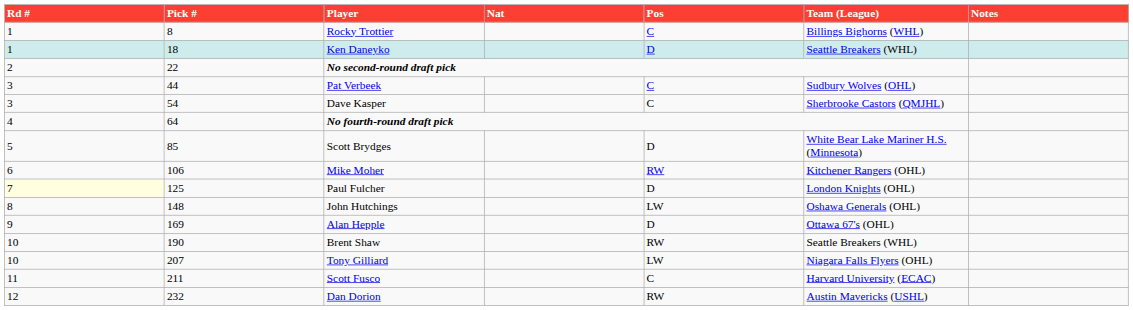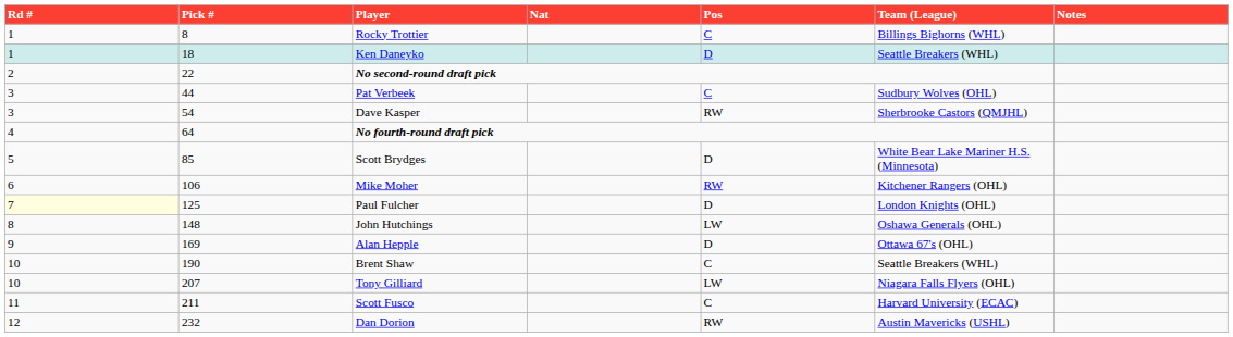Dave Kasper | Pos: C -> RW
Brent Shaw | Pos: RW -> C
